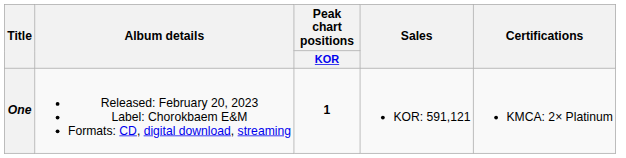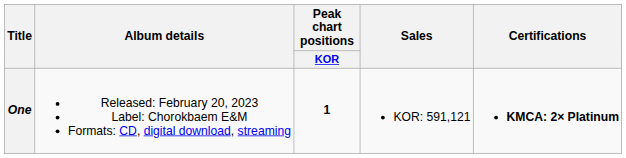One | Certifications: normal -> bold
